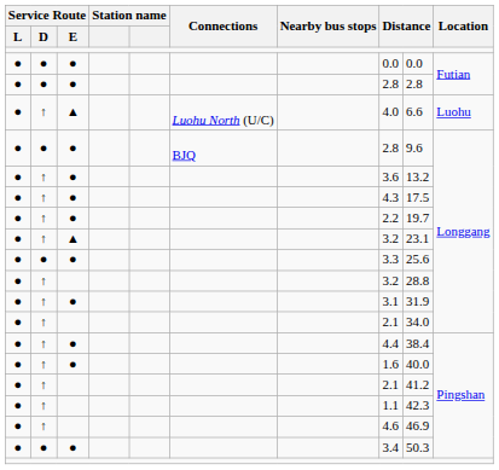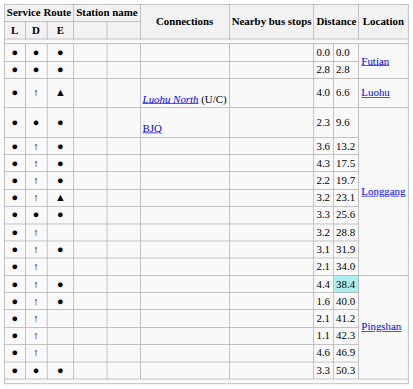row 7 | column 8: 2.8 -> 2.3
row 16 | column 9: no background -> paleturquoise background
row 21 | column 8: 3.4 -> 3.3
